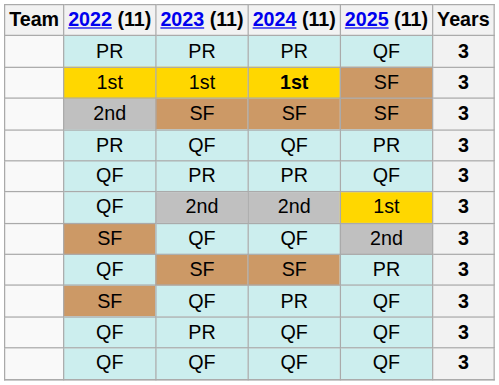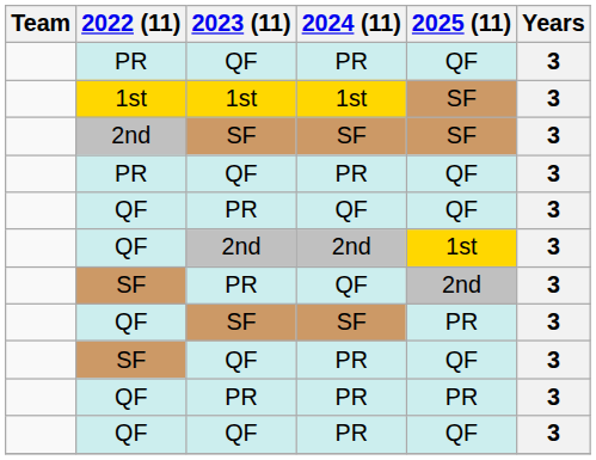row 2 | 2023 (11): PR -> QF
row 3 | 2024 (11): bold -> normal
row 5 | 2024 (11): QF -> PR
row 5 | 2025 (11): PR -> QF
row 6 | 2024 (11): PR -> QF
row 8 | 2023 (11): QF -> PR
row 11 | 2024 (11): QF -> PR
row 11 | 2025 (11): QF -> PR
row 12 | 2024 (11): QF -> PR
